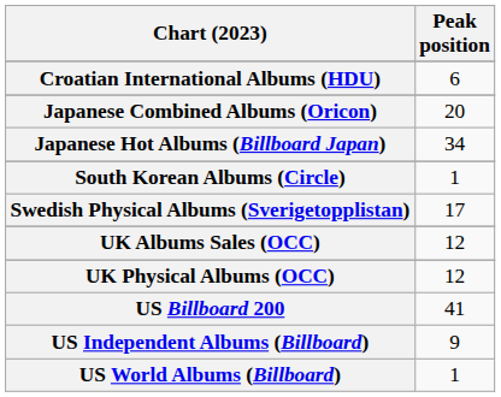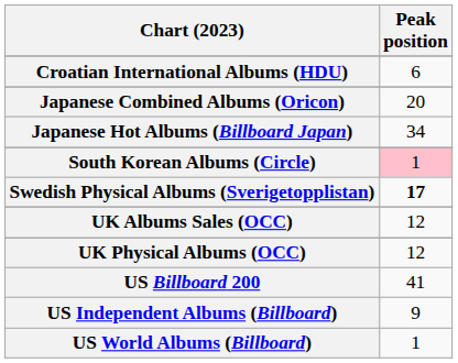South Korean Albums (Circle) | Peak position: no background -> pink background
Swedish Physical Albums (Sverigetopplistan) | Peak position: normal -> bold
